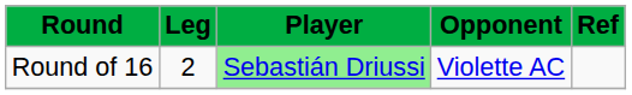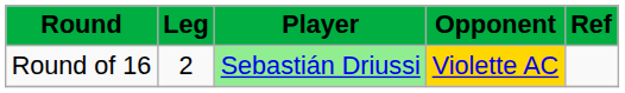Round of 16 | Opponent: no background -> gold background
